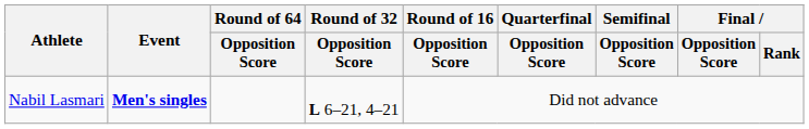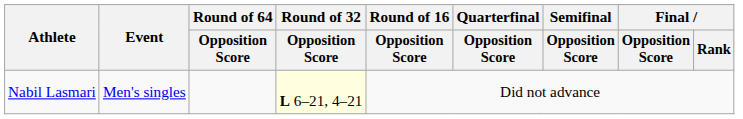Nabil Lasmari | Event: bold -> normal
Nabil Lasmari | Round of 32 / Opposition Score: no background -> lightyellow background
